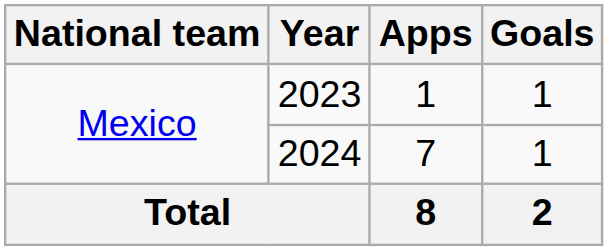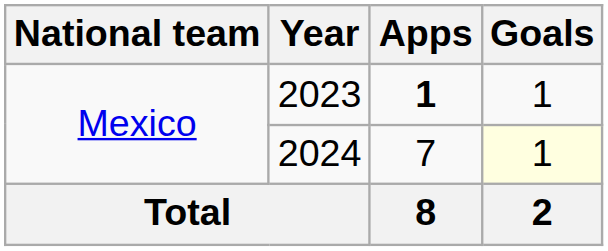2023 | Apps: normal -> bold
2024 | Goals: no background -> lightyellow background
